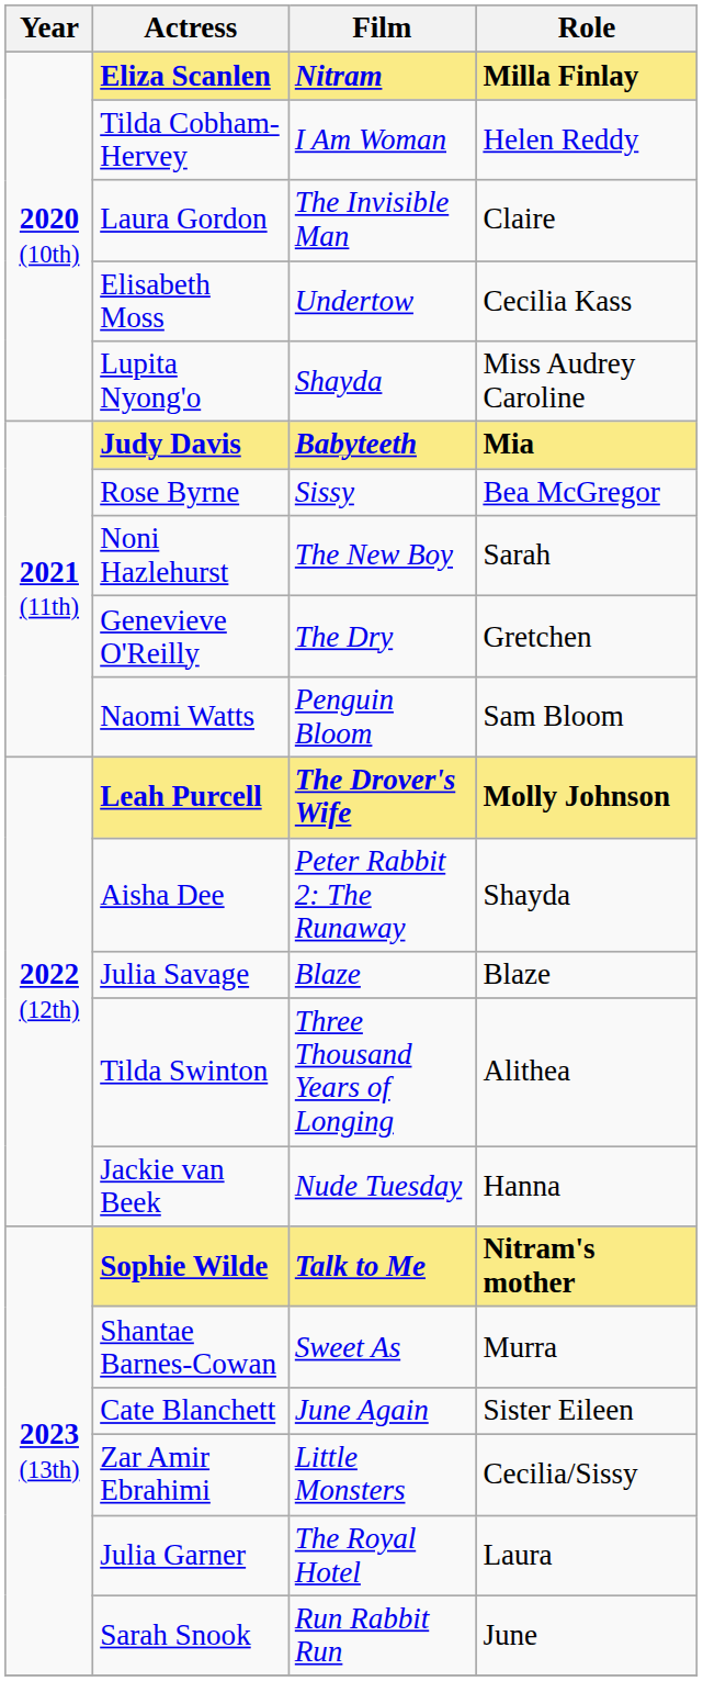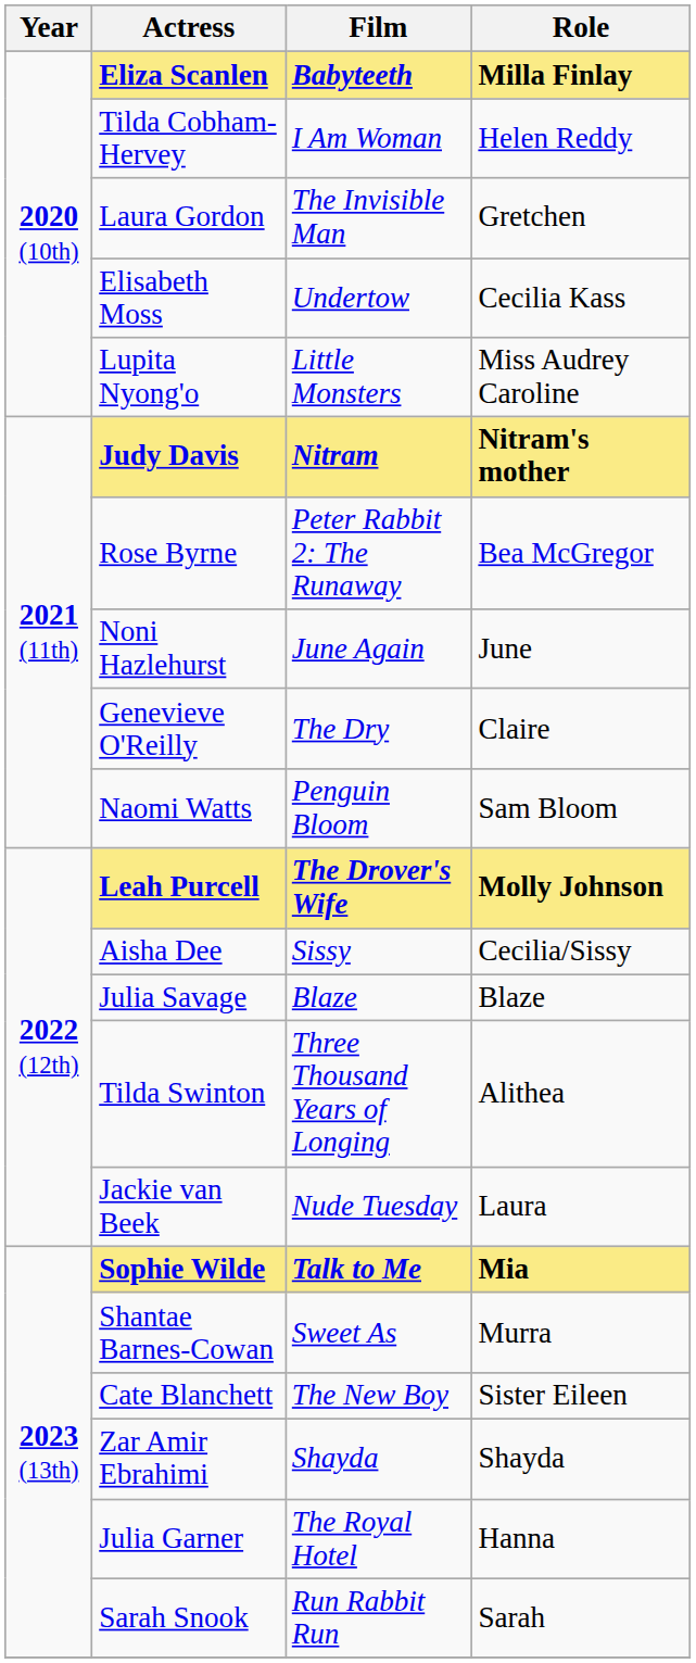Eliza Scanlen | Film: Nitram -> Babyteeth
Laura Gordon | Role: Claire -> Gretchen
Lupita Nyong'o | Film: Shayda -> Little Monsters
Judy Davis | Film: Babyteeth -> Nitram
Judy Davis | Role: Mia -> Nitram's mother
Rose Byrne | Film: Sissy -> Peter Rabbit 2: The Runaway
Noni Hazlehurst | Film: The New Boy -> June Again
Noni Hazlehurst | Role: Sarah -> June
Genevieve O'Reilly | Role: Gretchen -> Claire
Aisha Dee | Film: Peter Rabbit 2: The Runaway -> Sissy
Aisha Dee | Role: Shayda -> Cecilia/Sissy
Jackie van Beek | Role: Hanna -> Laura
Sophie Wilde | Role: Nitram's mother -> Mia
Cate Blanchett | Film: June Again -> The New Boy
Zar Amir Ebrahimi | Film: Little Monsters -> Shayda
Zar Amir Ebrahimi | Role: Cecilia/Sissy -> Shayda
Julia Garner | Role: Laura -> Hanna
Sarah Snook | Role: June -> Sarah
